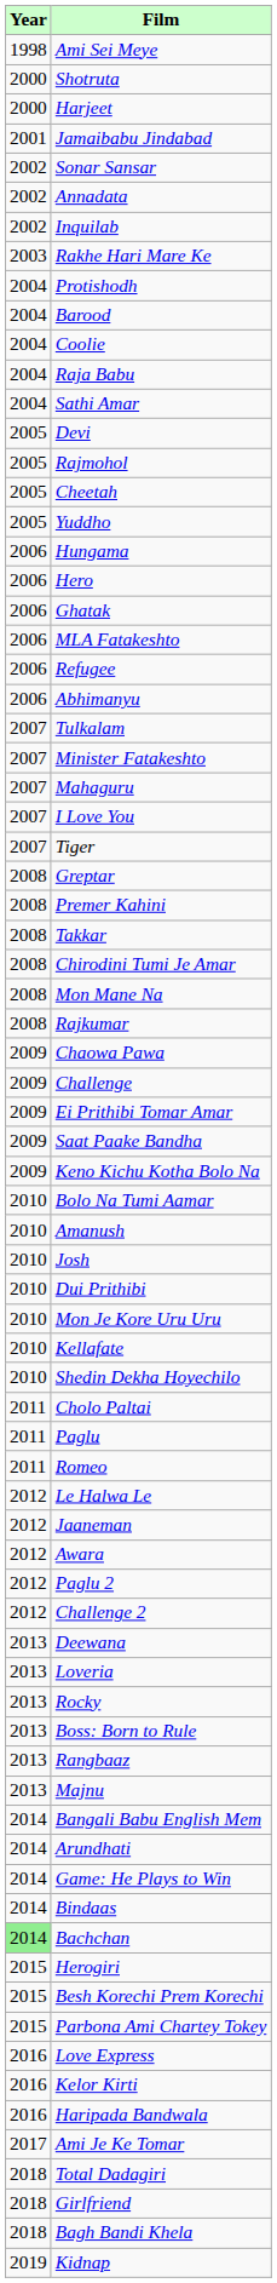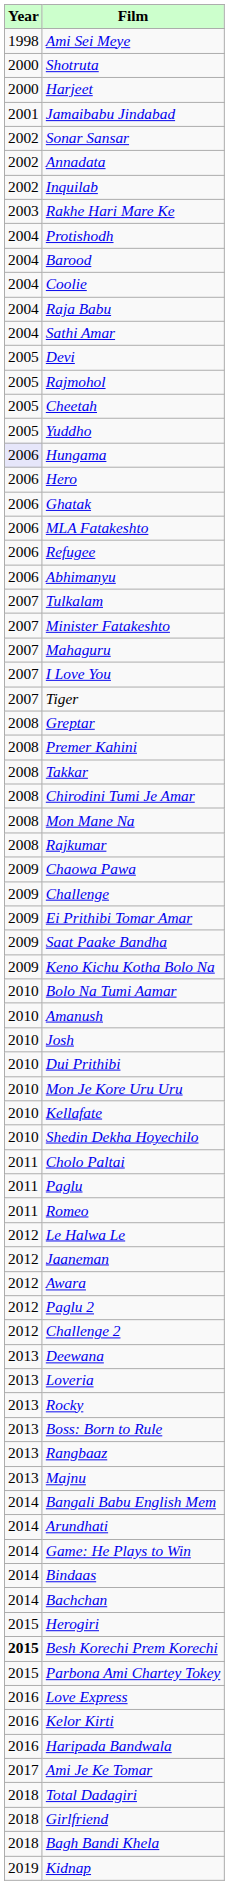Hungama | Year: no background -> lavender background
Bachchan | Year: lightgreen background -> no background
Besh Korechi Prem Korechi | Year: normal -> bold
